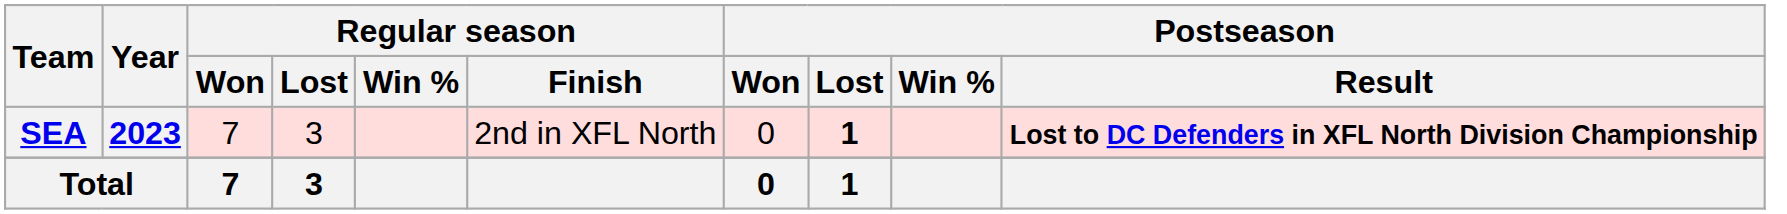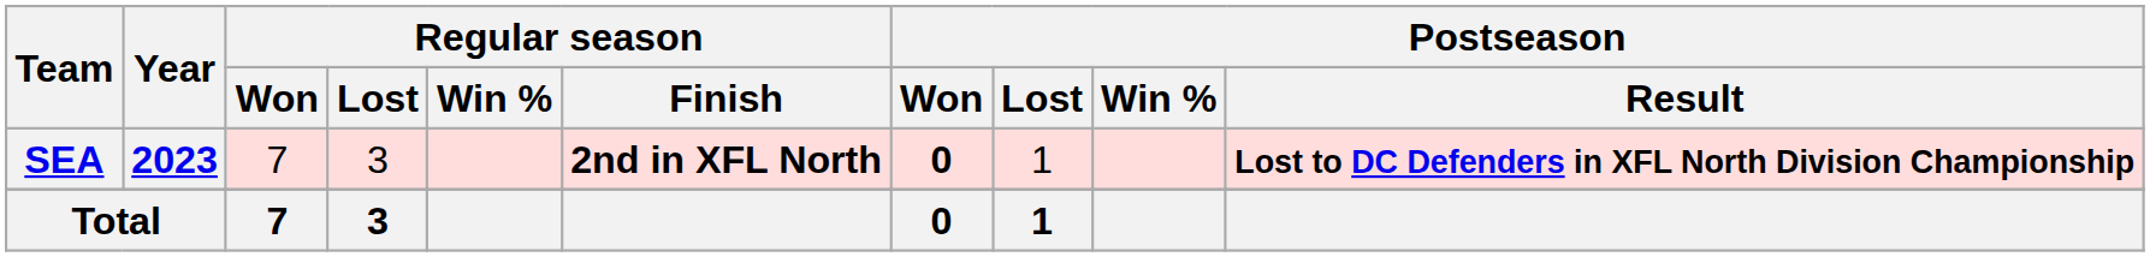SEA | Regular season / Finish: normal -> bold
SEA | Postseason / Won: normal -> bold
SEA | Postseason / Lost: bold -> normal
